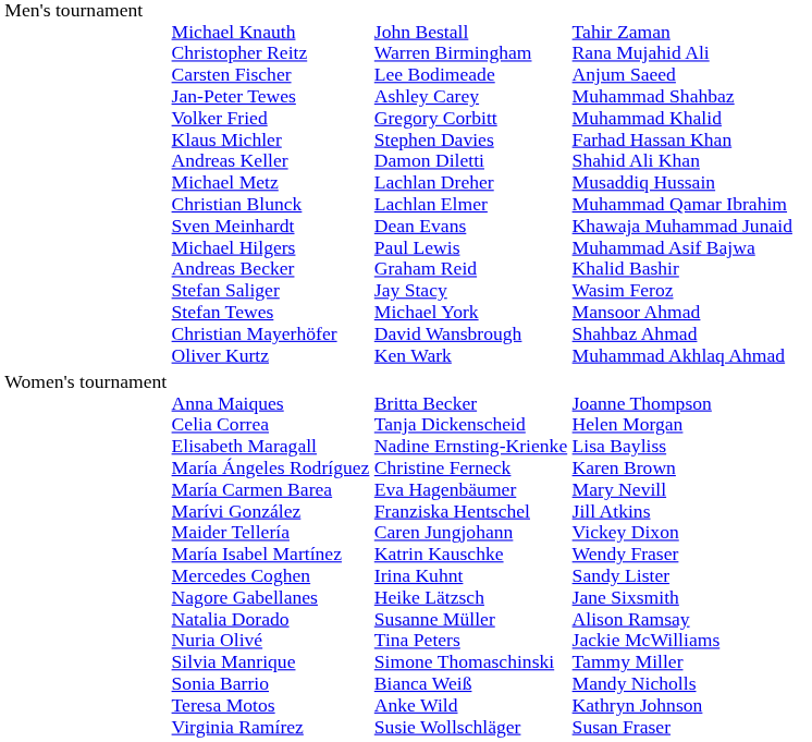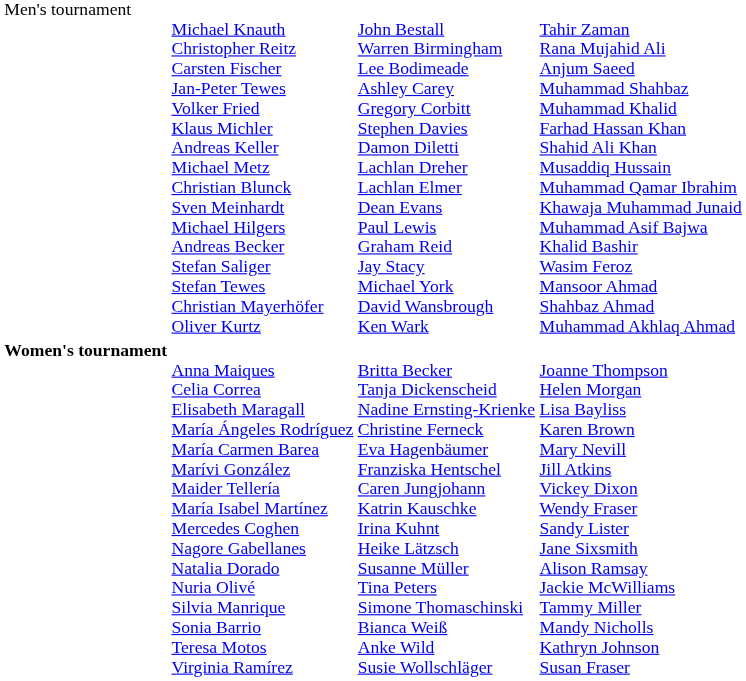Women's tournament | column 1: normal -> bold
